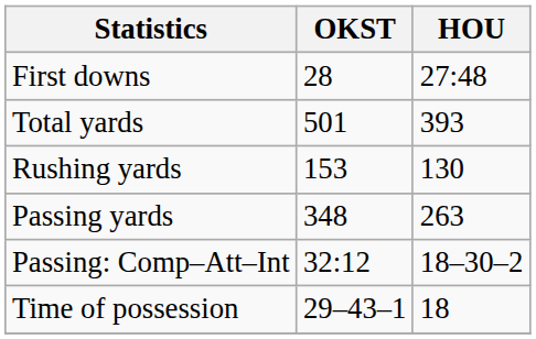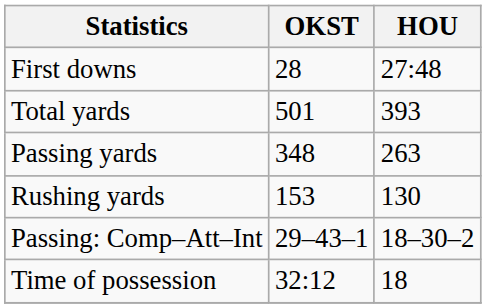rows swapped: Rushing yards <-> Passing yards
Passing: Comp–Att–Int | OKST: 32:12 -> 29–43–1
Time of possession | OKST: 29–43–1 -> 32:12
